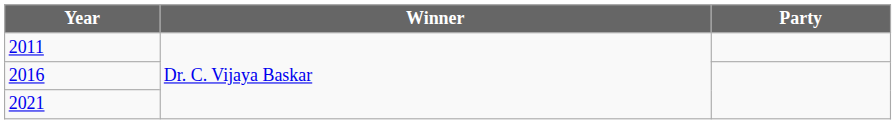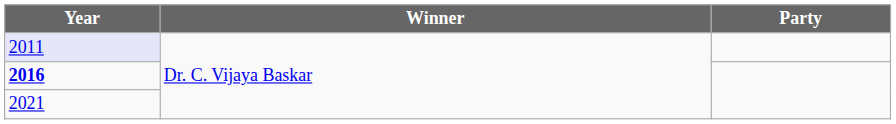2011 | Year: no background -> lavender background
2016 | Year: normal -> bold
